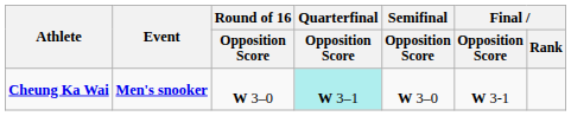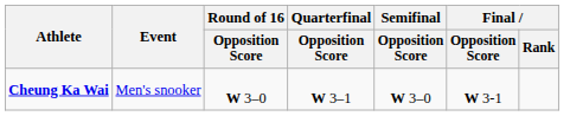Cheung Ka Wai | Event: bold -> normal
Cheung Ka Wai | Quarterfinal / Opposition Score: paleturquoise background -> no background
